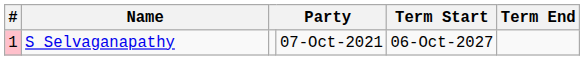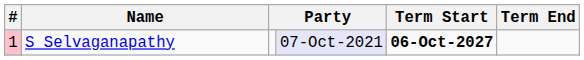S Selvaganapathy | column 4: no background -> lavender background
S Selvaganapathy | Term Start: normal -> bold
